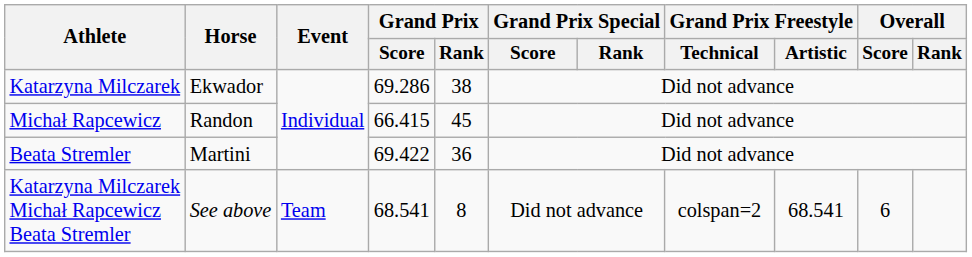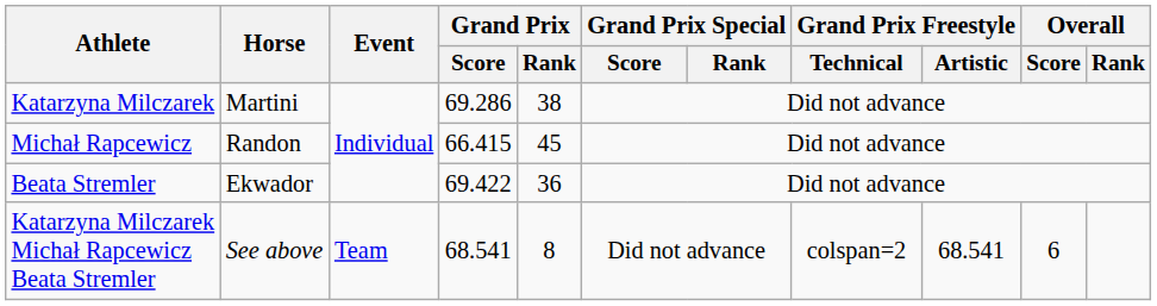Katarzyna Milczarek | Horse: Ekwador -> Martini
Beata Stremler | Horse: Martini -> Ekwador
